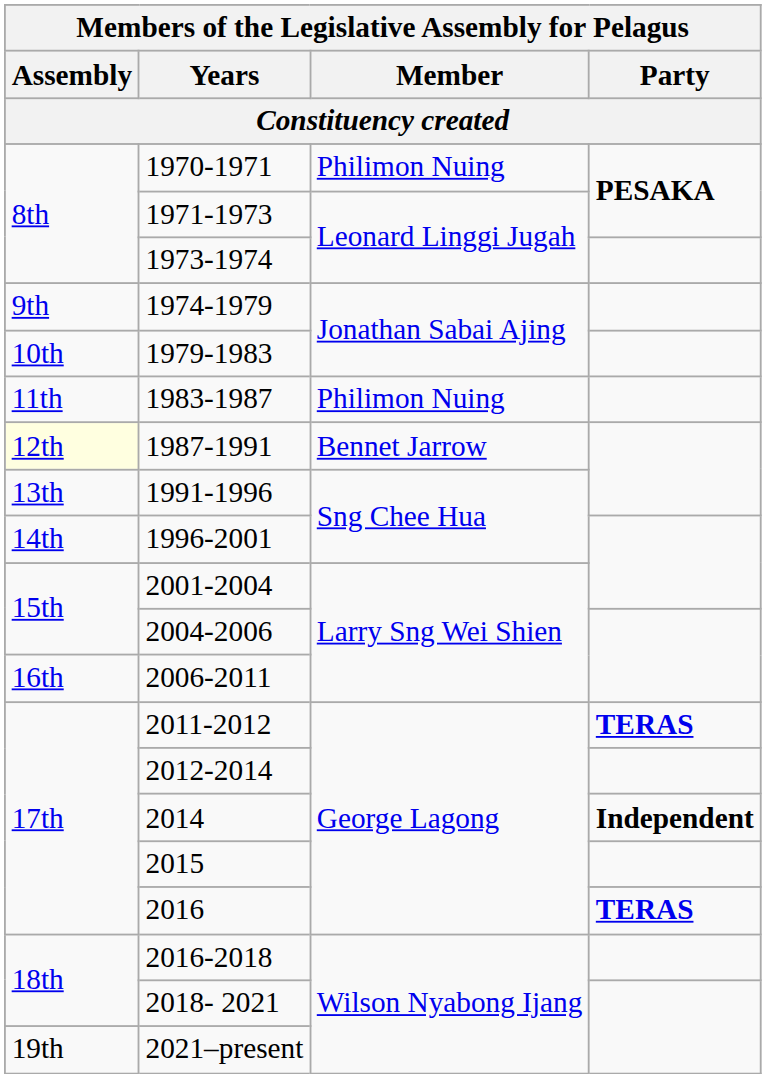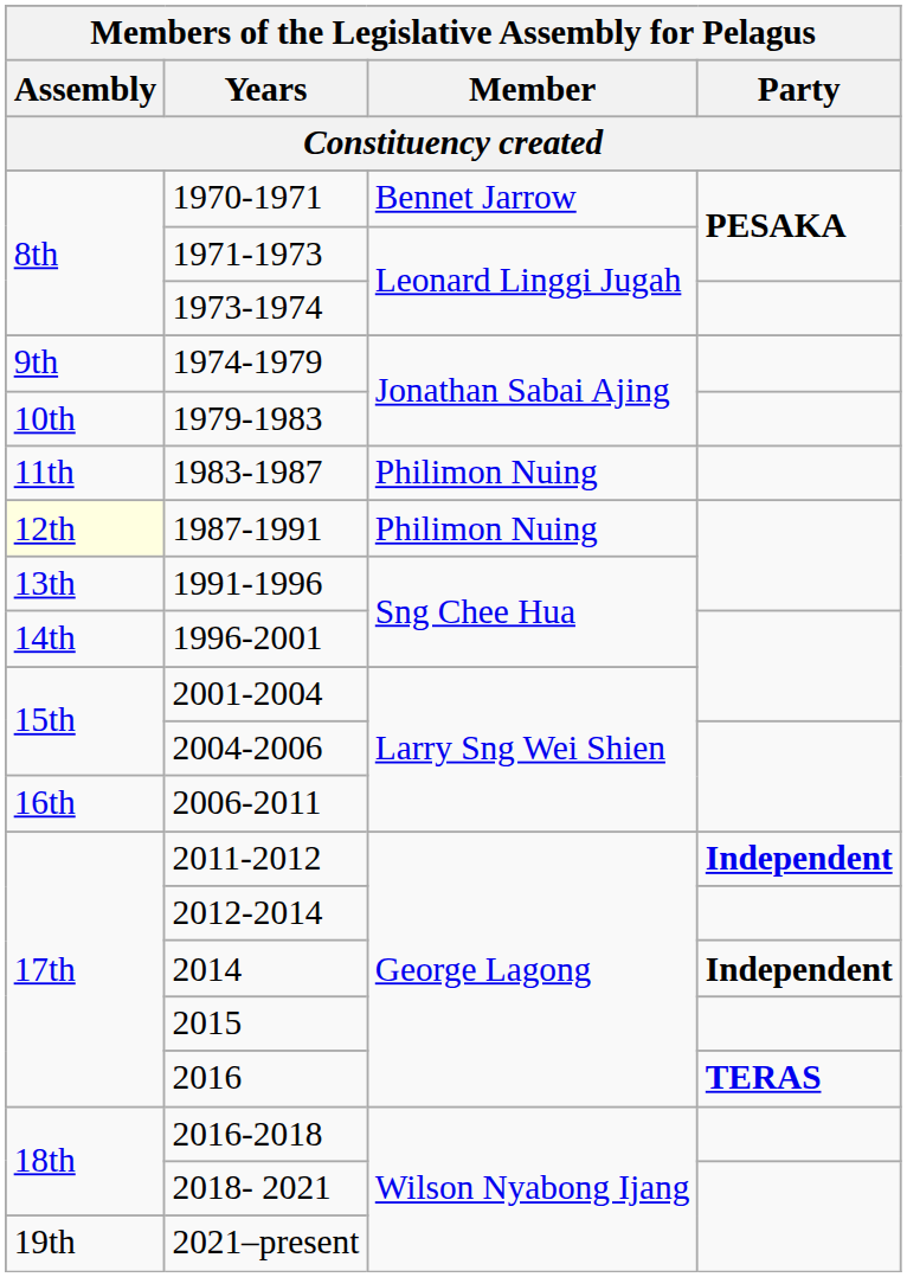1970-1971 | Member: Philimon Nuing -> Bennet Jarrow
1987-1991 | Member: Bennet Jarrow -> Philimon Nuing
2011-2012 | Party: TERAS -> Independent
